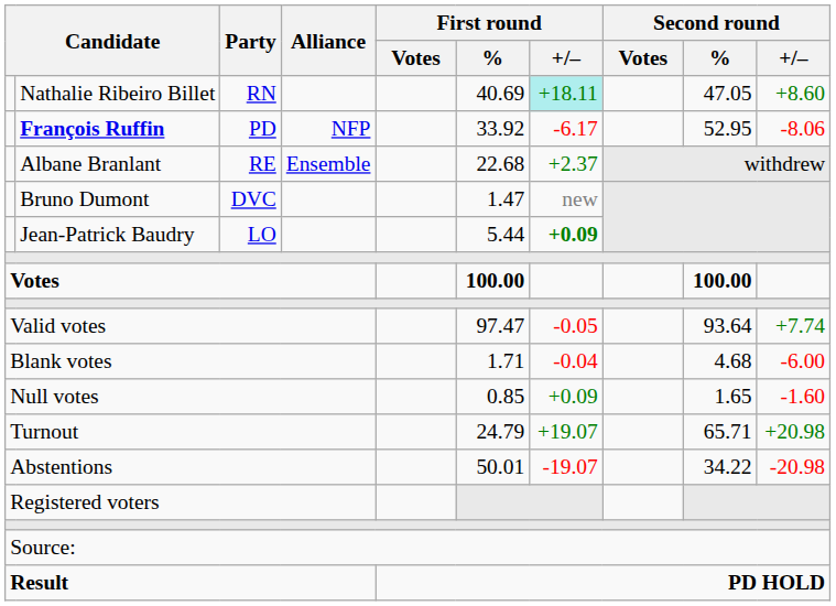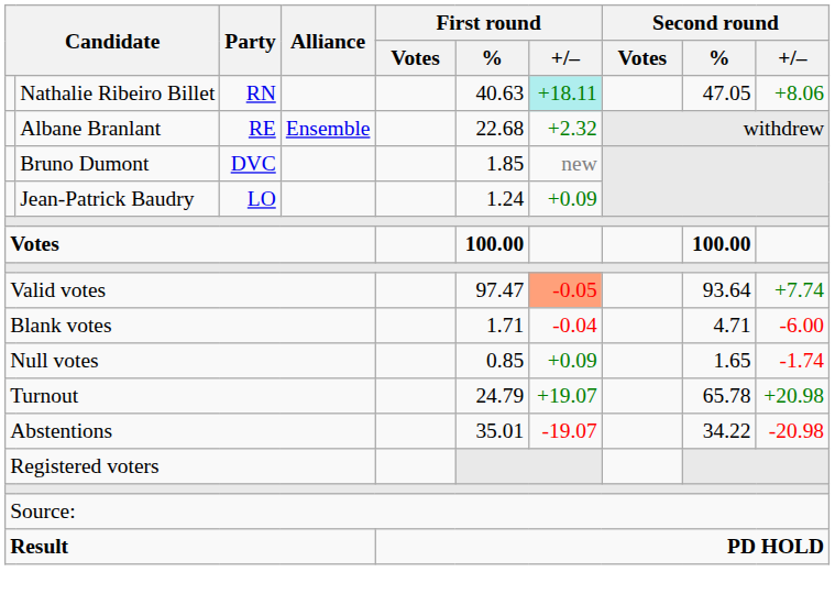Nathalie Ribeiro Billet | First round / %: 40.69 -> 40.63
Nathalie Ribeiro Billet | Second round / +/–: +8.60 -> +8.06
- row: François Ruffin | PD | NFP | 33.92 | -6.17 | 52.95 | -8.06
Albane Branlant | First round / +/–: +2.37 -> +2.32
Bruno Dumont | First round / %: 1.47 -> 1.85
Jean-Patrick Baudry | First round / %: 5.44 -> 1.24
Jean-Patrick Baudry | First round / +/–: bold -> normal
Valid votes | First round / +/–: no background -> lightsalmon background
Blank votes | Second round / %: 4.68 -> 4.71
Null votes | Second round / +/–: -1.60 -> -1.74
Turnout | Second round / %: 65.71 -> 65.78
Abstentions | First round / %: 50.01 -> 35.01
